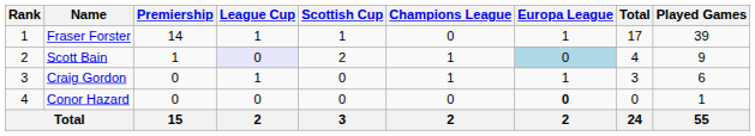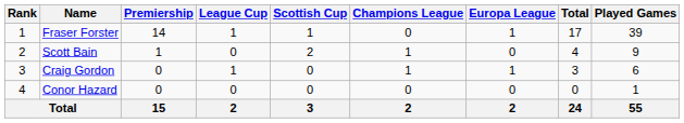Scott Bain | League Cup: lavender background -> no background
Scott Bain | Europa League: lightblue background -> no background
Conor Hazard | Europa League: bold -> normal
